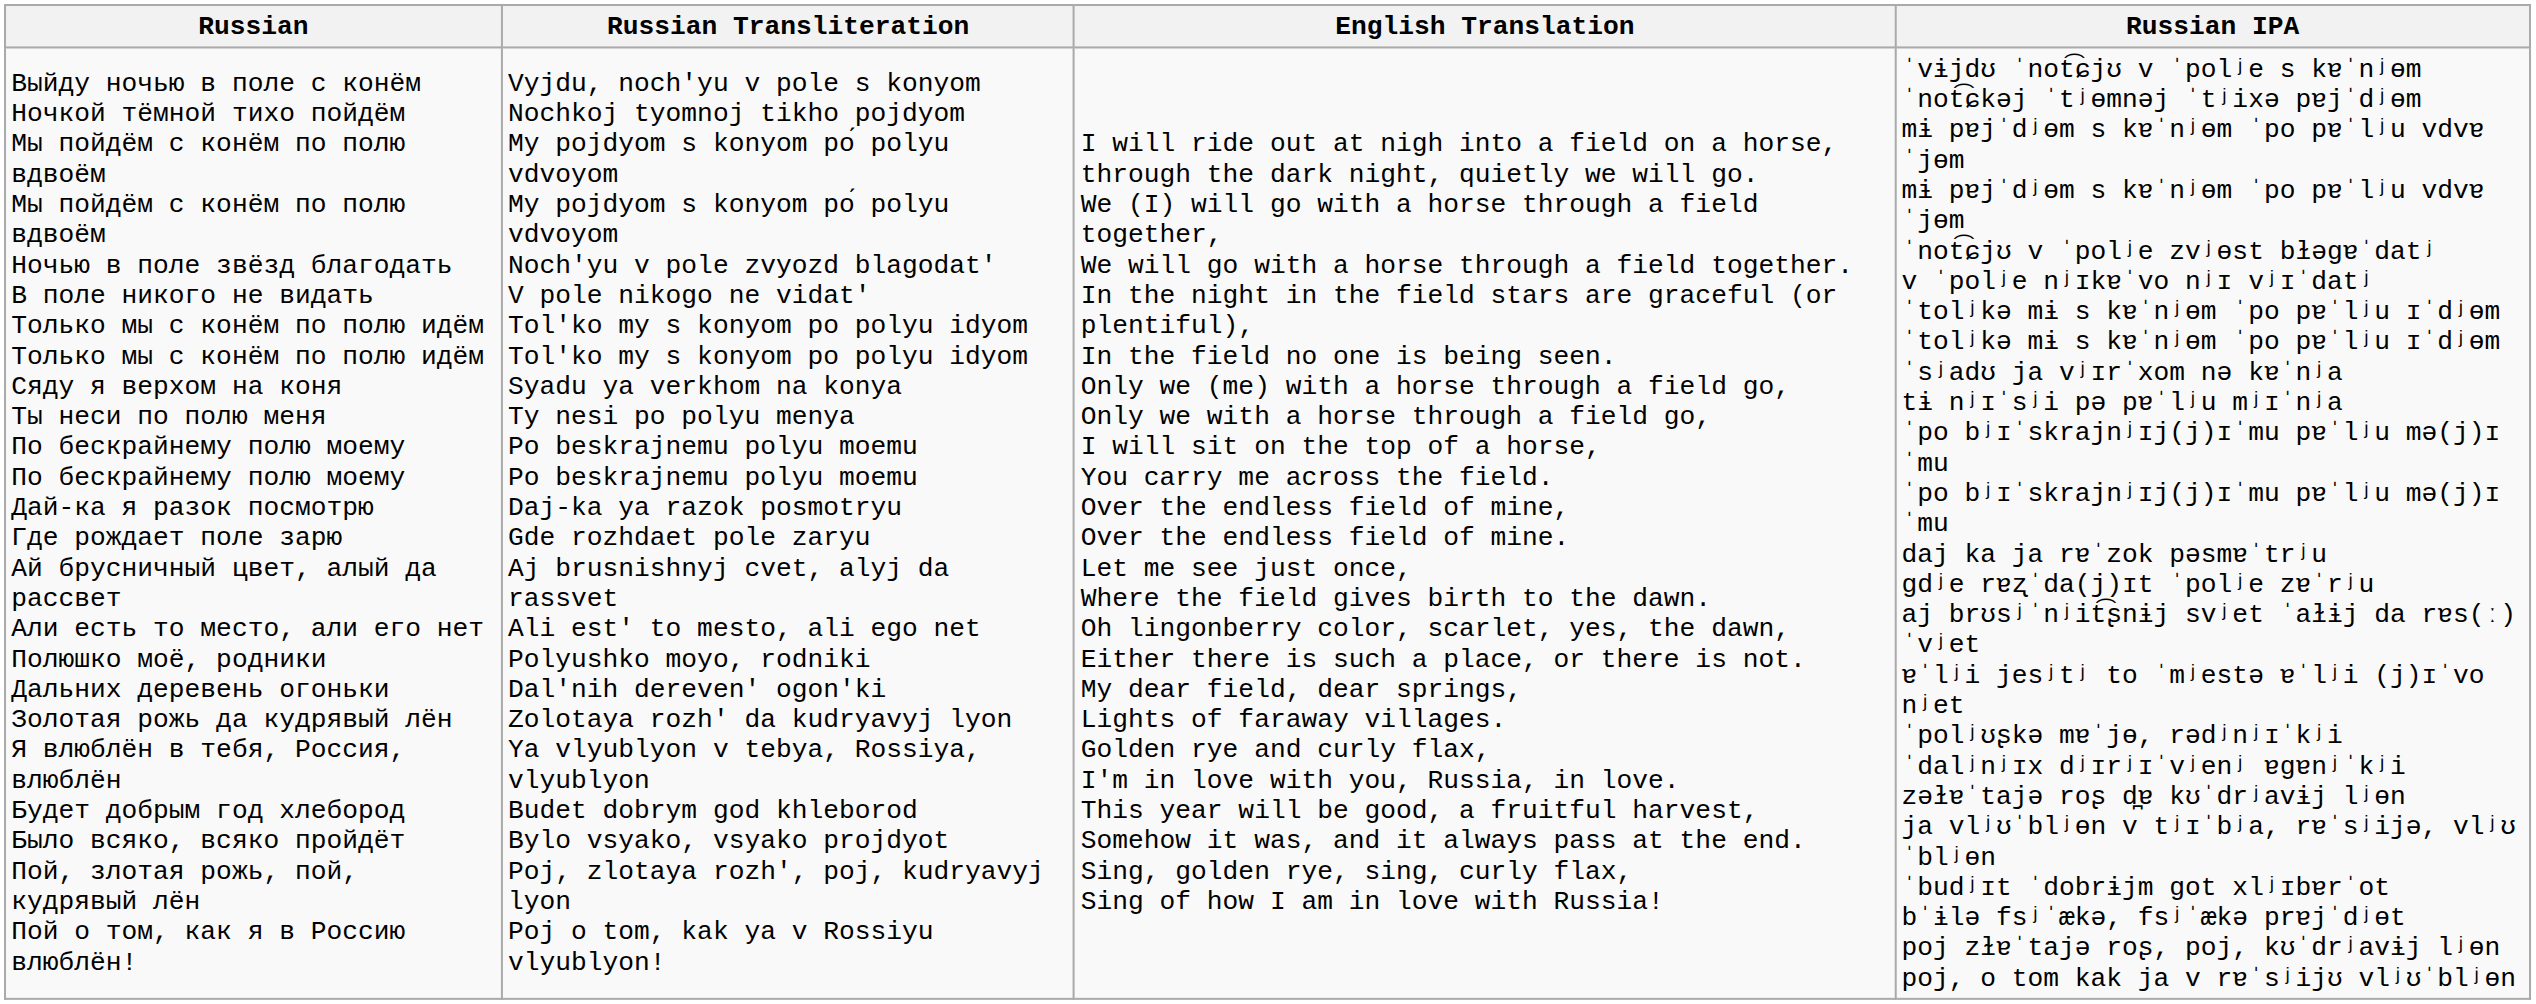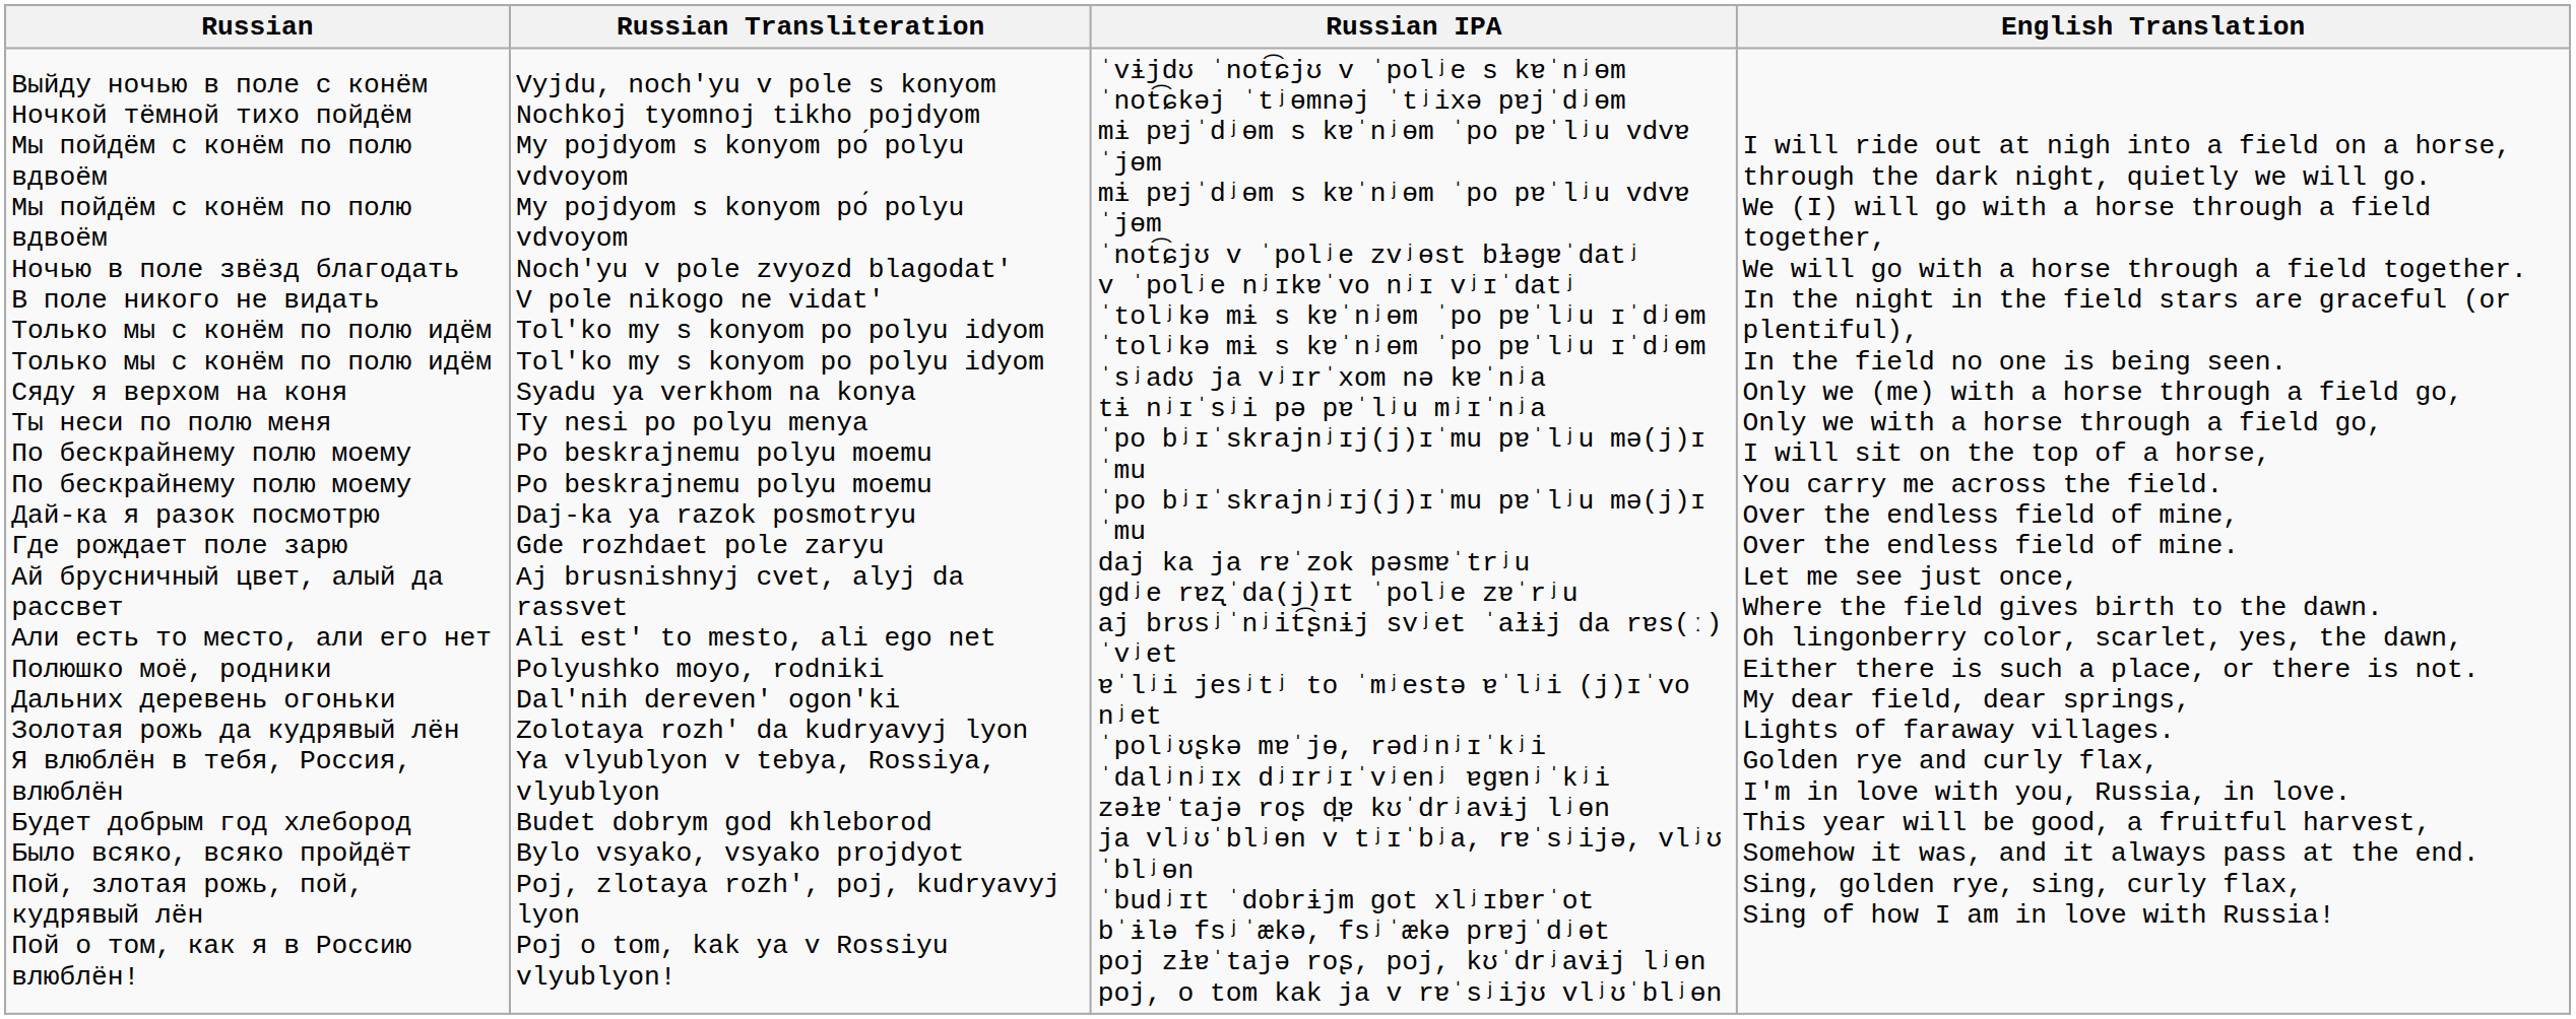columns swapped: Russian IPA <-> English Translation
